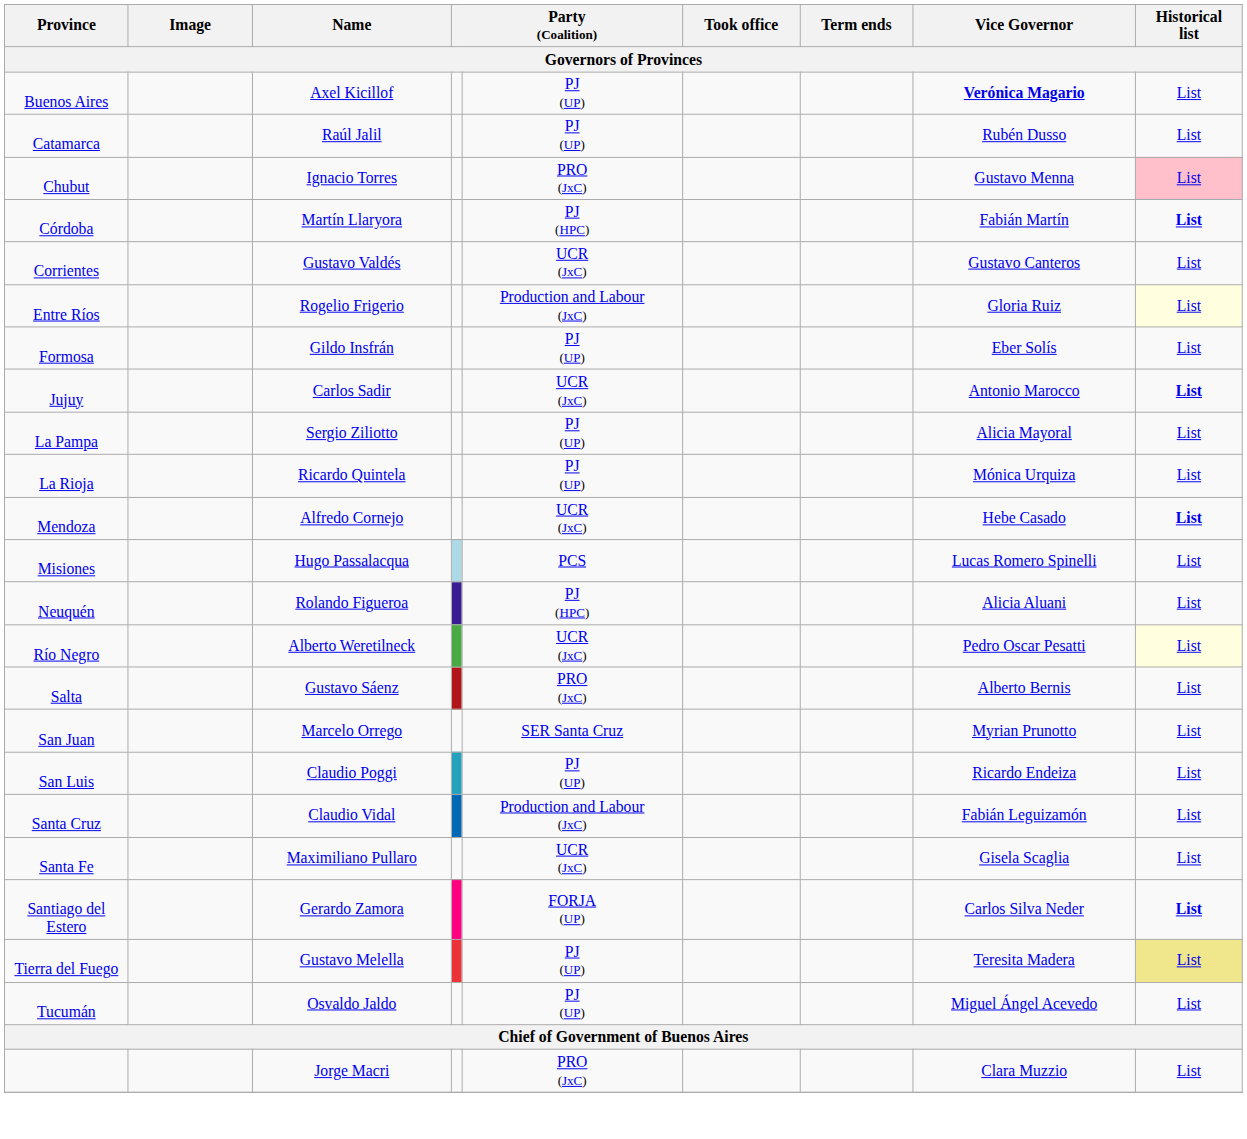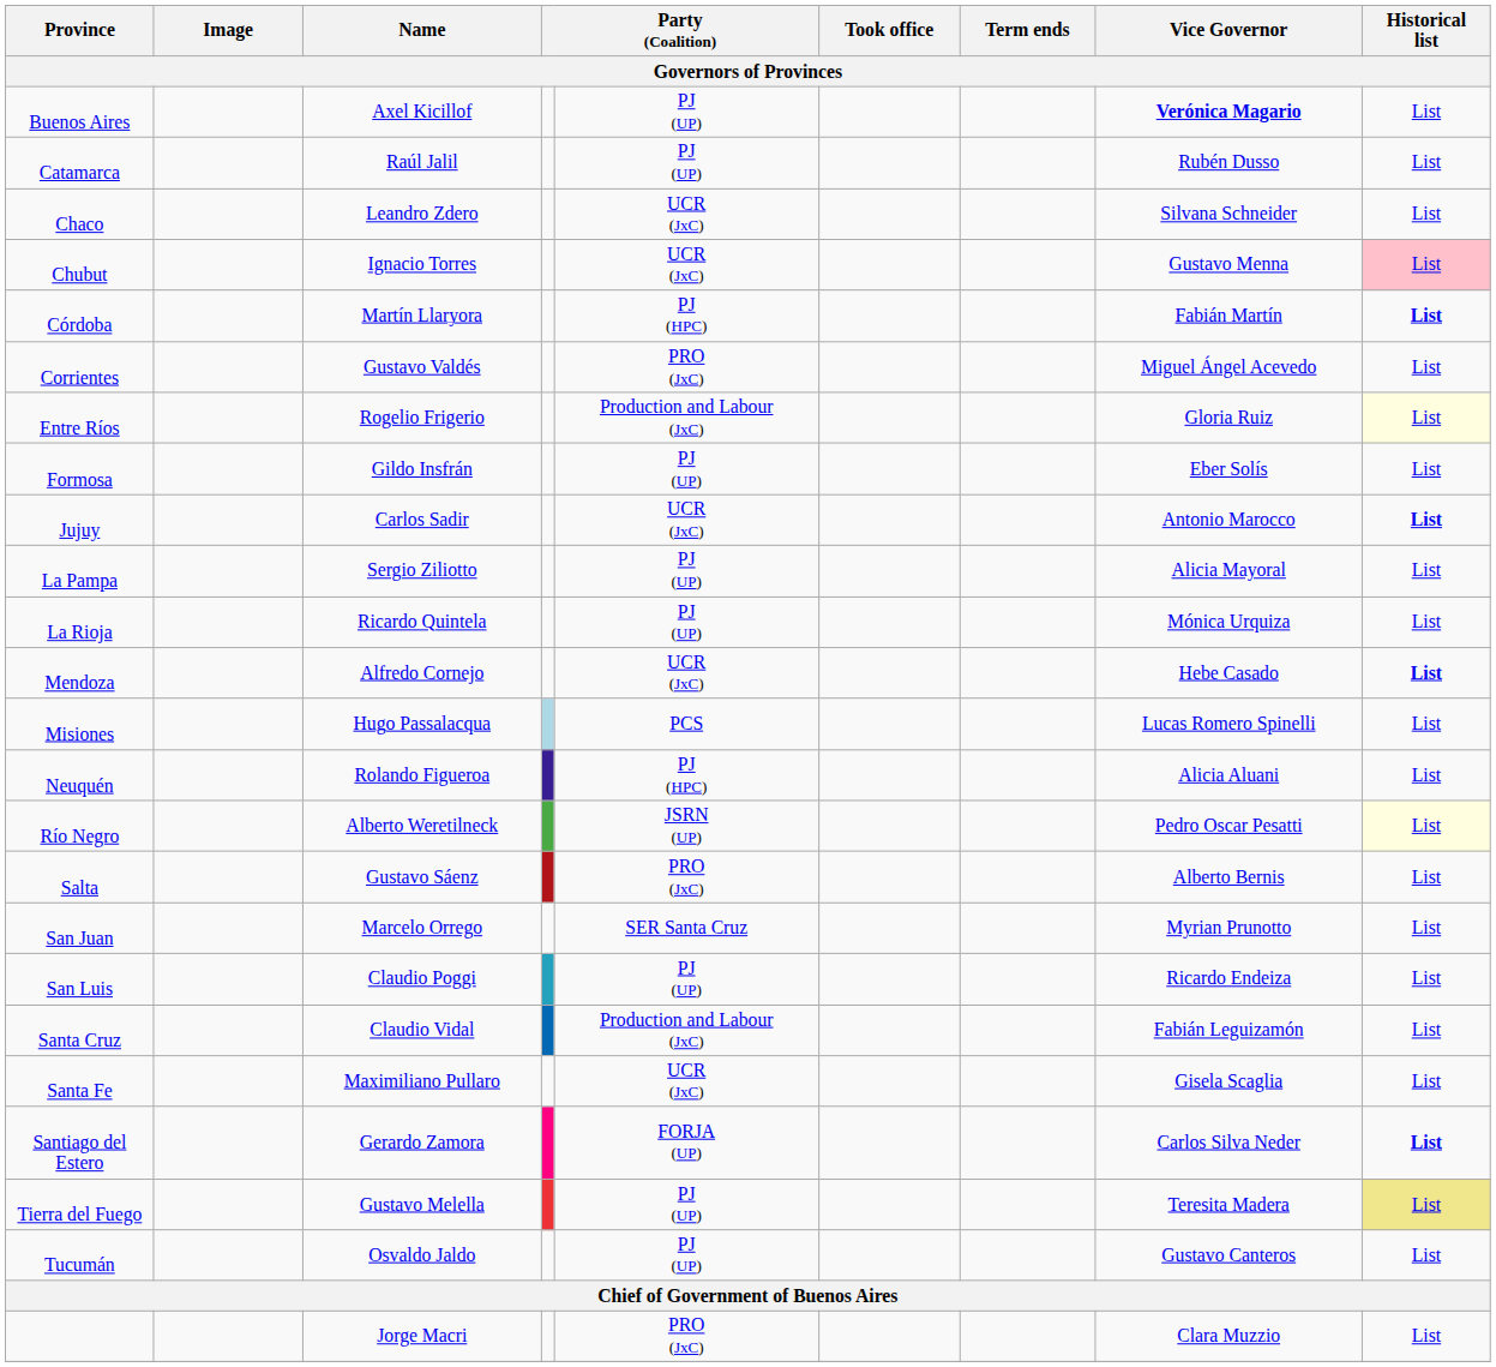+ row: Chaco | Leandro Zdero | UCR (JxC) | Silvana Schneider | List
Chubut | column 5: PRO (JxC) -> UCR (JxC)
Corrientes | column 5: UCR (JxC) -> PRO (JxC)
Corrientes | Vice Governor: Gustavo Canteros -> Miguel Ángel Acevedo
Río Negro | column 5: UCR (JxC) -> JSRN (UP)
Tucumán | Vice Governor: Miguel Ángel Acevedo -> Gustavo Canteros
